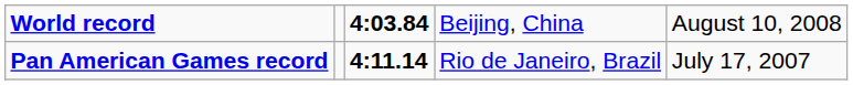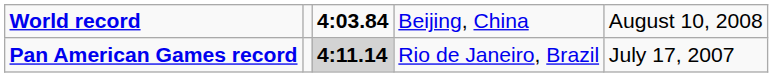Pan American Games record | column 3: no background -> lightgrey background
